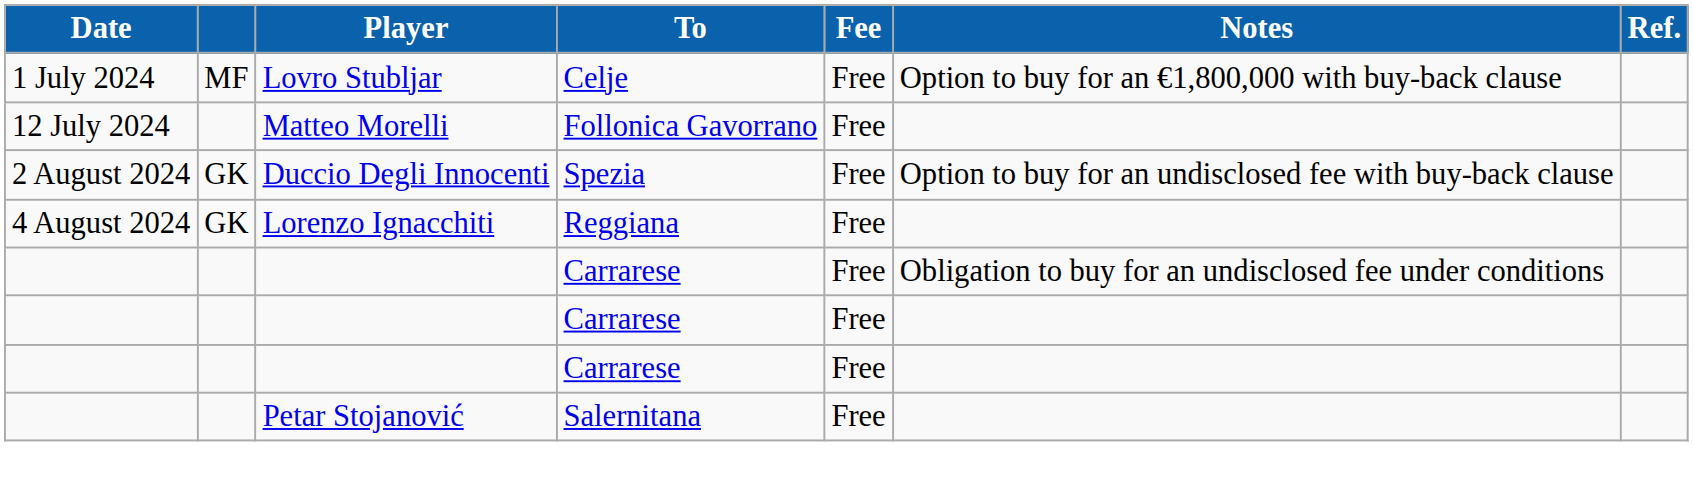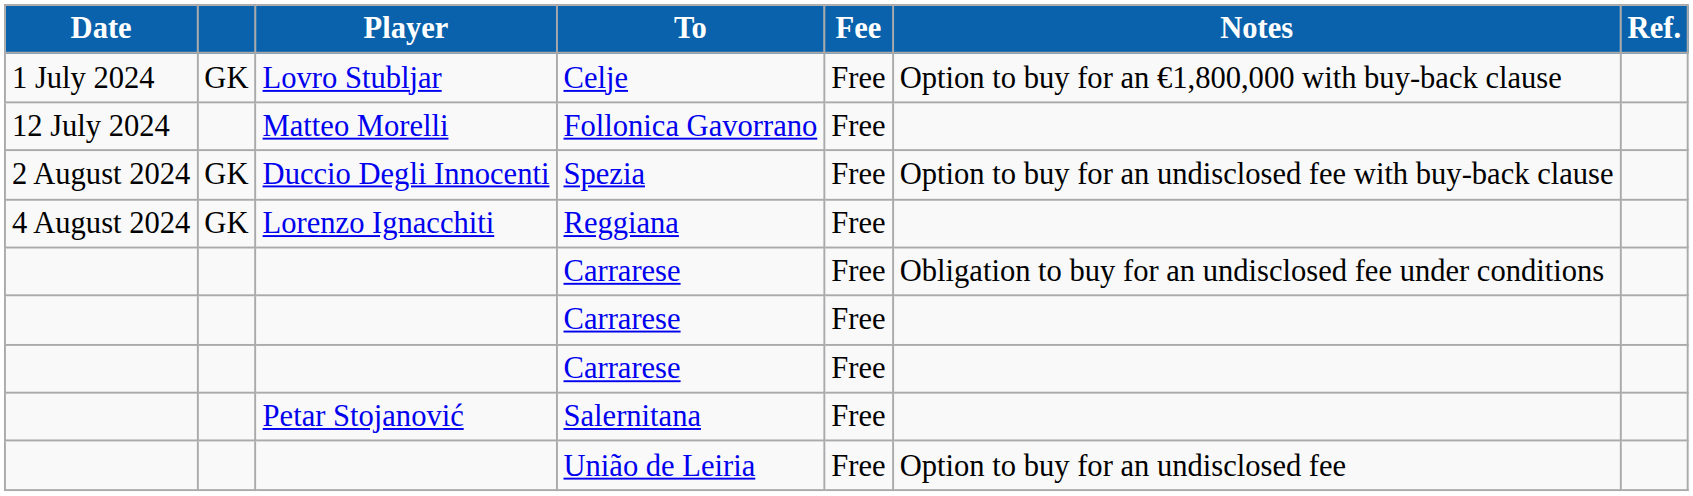Celje | column 2: MF -> GK
+ row: União de Leiria | Free | Option to buy for an undisclosed fee
